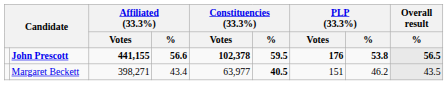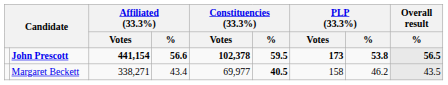John Prescott | Affiliated (33.3%) / Votes: 441,155 -> 441,154
John Prescott | PLP (33.3%) / Votes: 176 -> 173
Margaret Beckett | Affiliated (33.3%) / Votes: 398,271 -> 338,271
Margaret Beckett | Constituencies (33.3%) / Votes: 63,977 -> 69,977
Margaret Beckett | PLP (33.3%) / Votes: 151 -> 158
